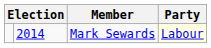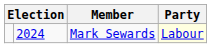Mark Sewards | column 2: 2014 -> 2024
